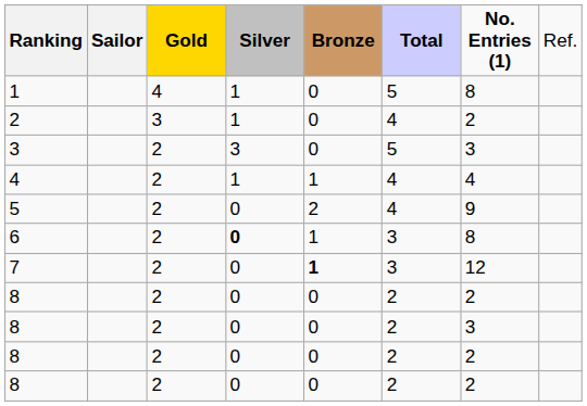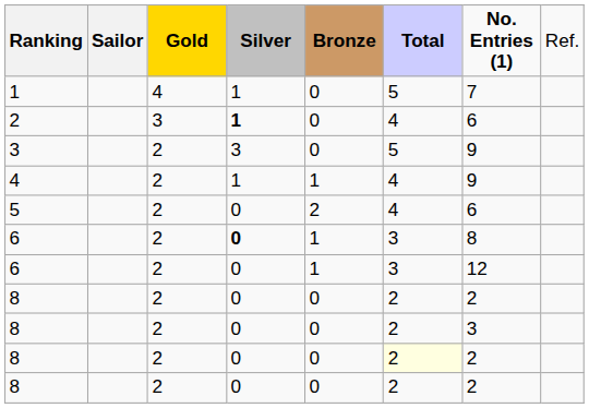row 2 | column 7: 8 -> 7
row 3 | column 4: normal -> bold
row 3 | column 7: 2 -> 6
row 4 | column 7: 3 -> 9
row 5 | column 7: 4 -> 9
row 6 | column 7: 9 -> 6
row 8 | column 1: 7 -> 6
row 8 | column 5: bold -> normal
row 11 | column 6: no background -> lightyellow background
